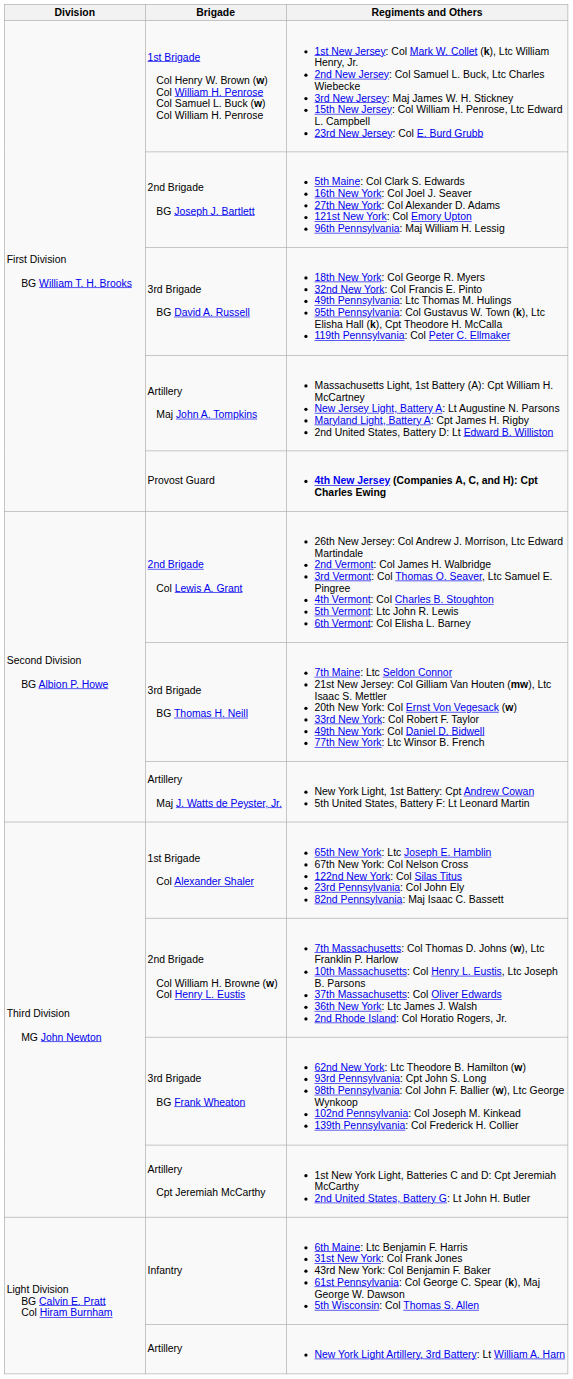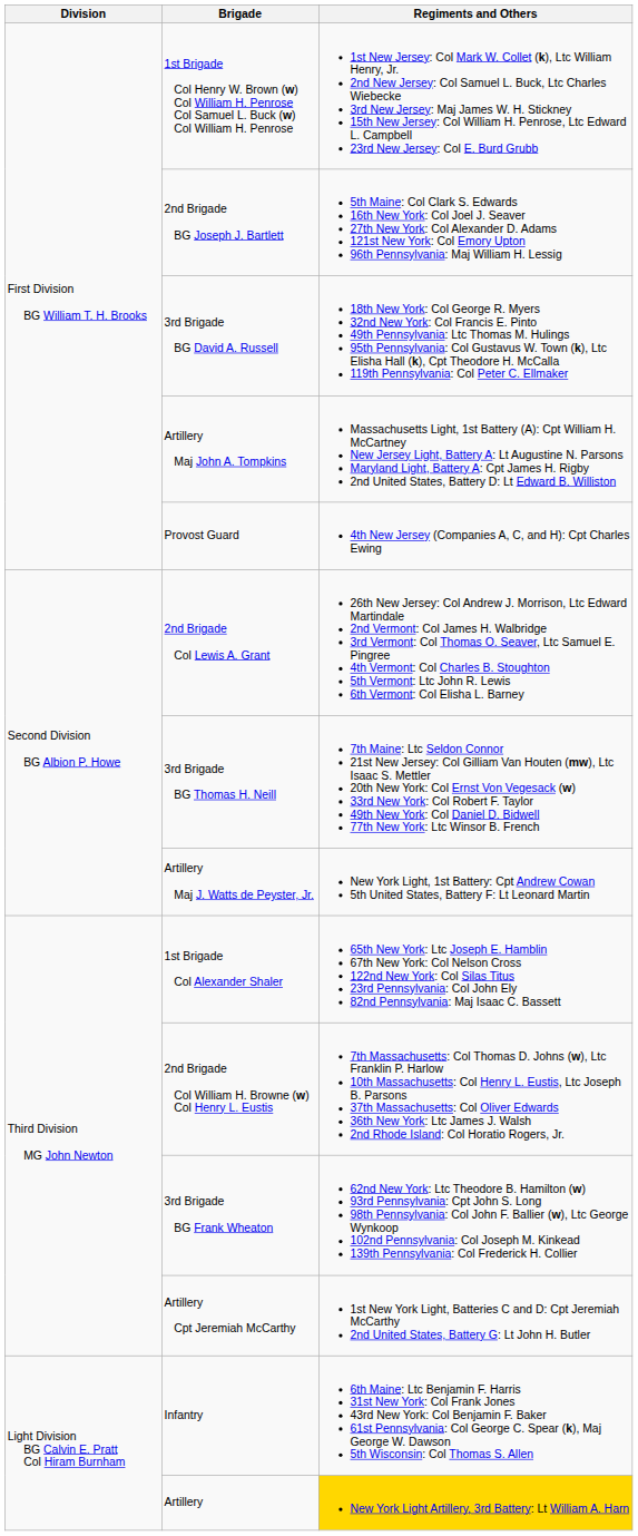Provost Guard | Regiments and Others: bold -> normal
Artillery | Regiments and Others: no background -> gold background
